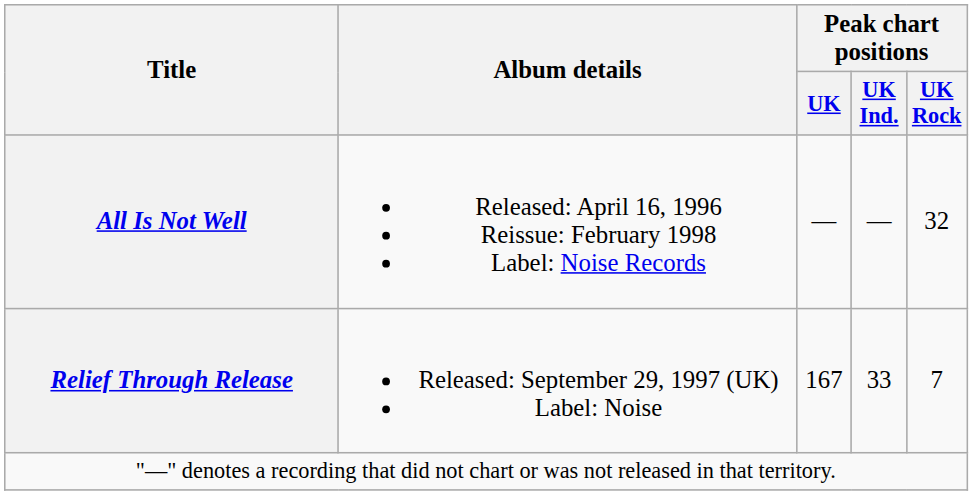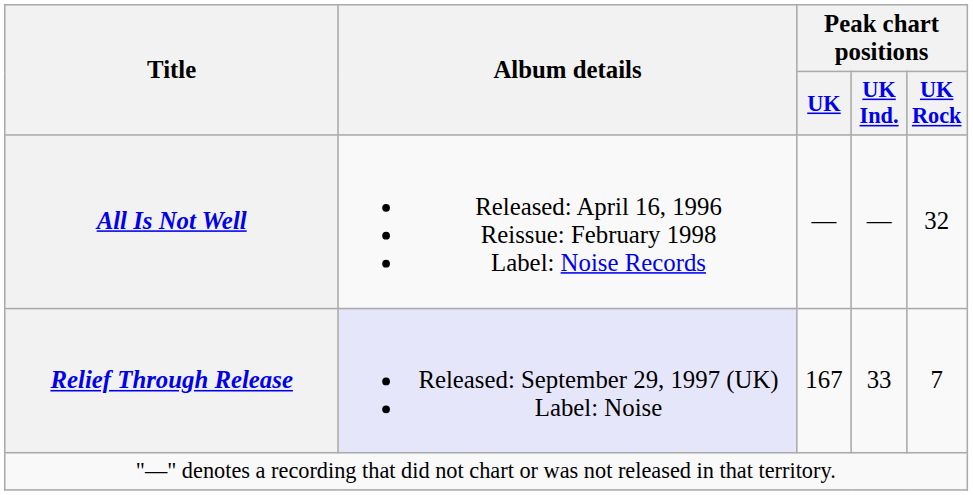Relief Through Release | Album details: no background -> lavender background
